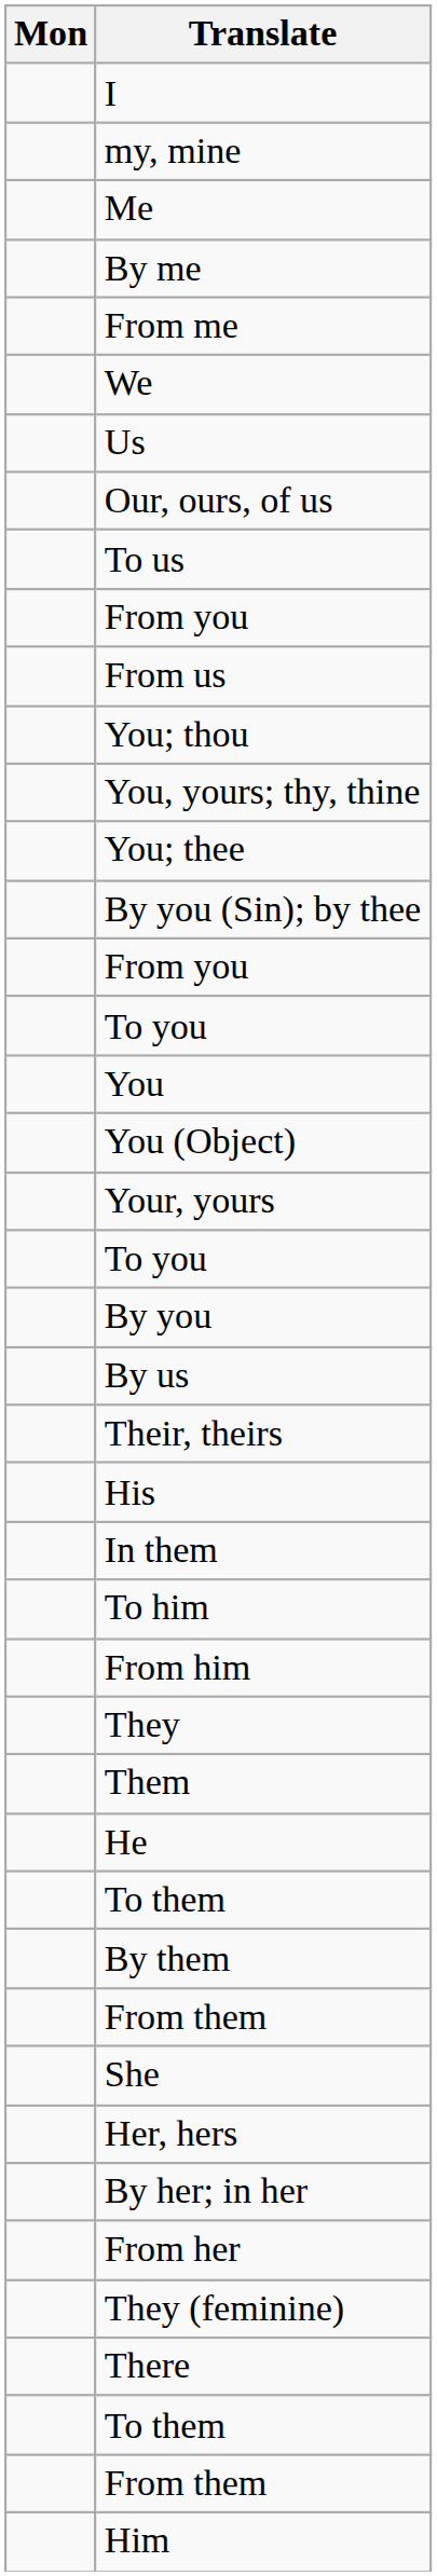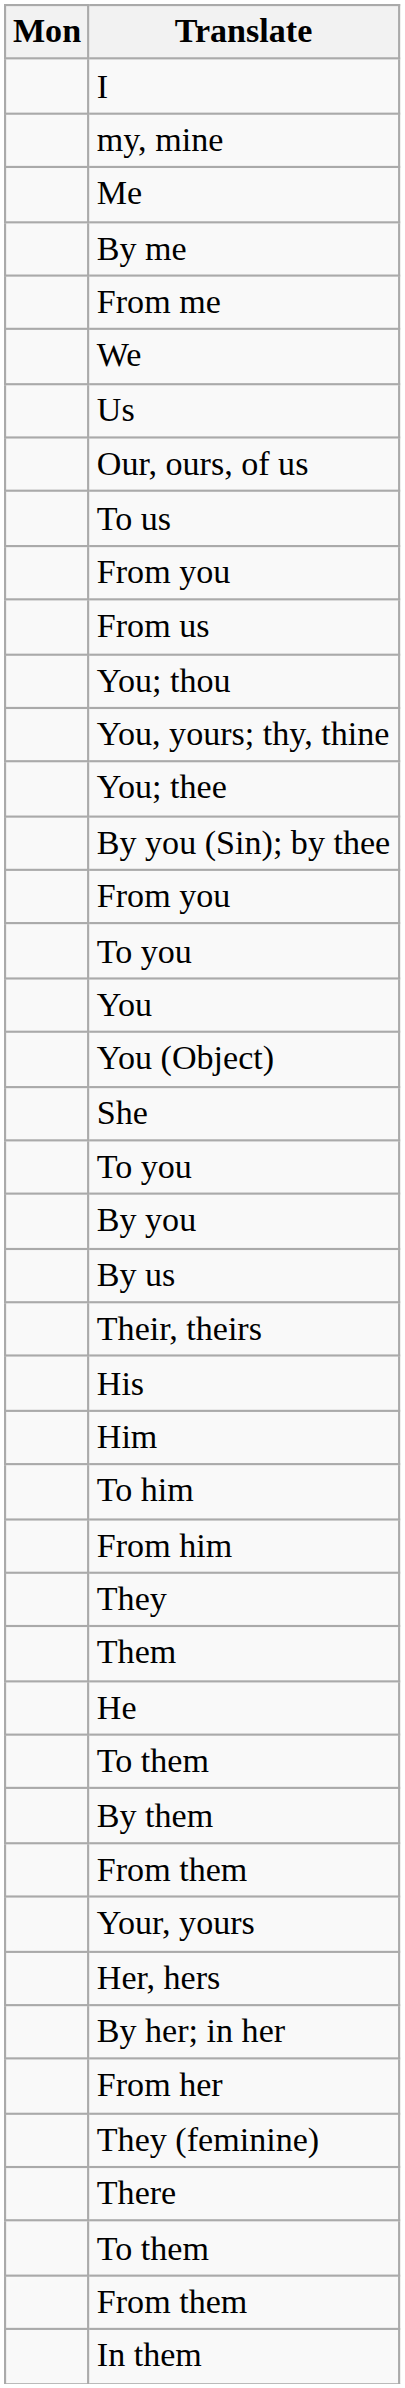row 21 | Translate: Your, yours -> She
row 27 | Translate: In them -> Him
row 36 | Translate: She -> Your, yours
row 44 | Translate: Him -> In them
